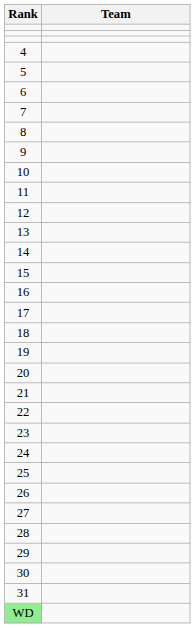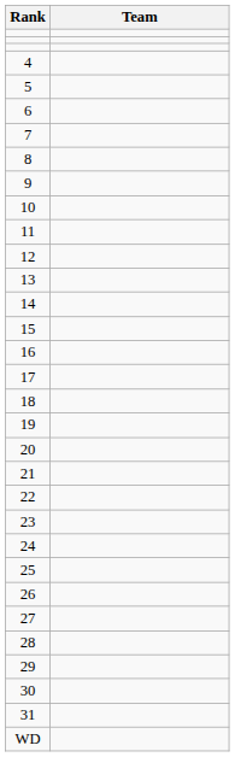row 33 | Rank: lightgreen background -> no background
